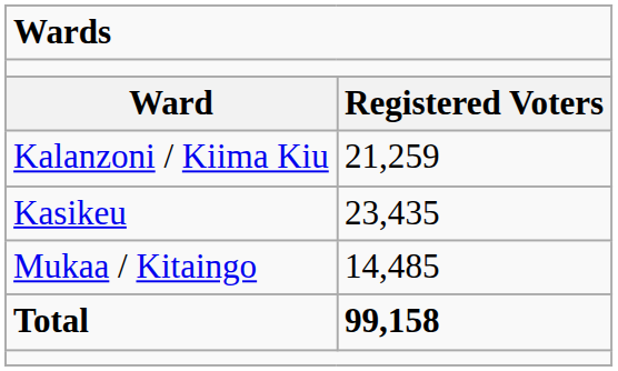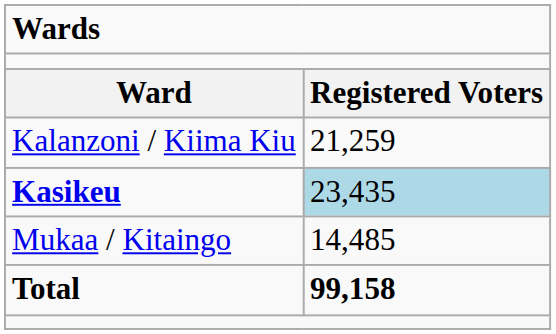row 5 | column 1: normal -> bold
row 5 | column 2: no background -> lightblue background
